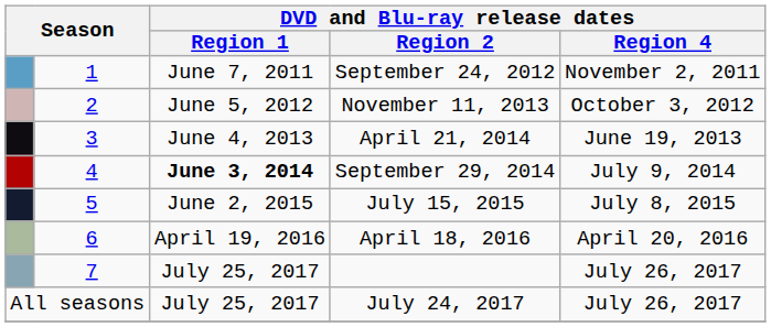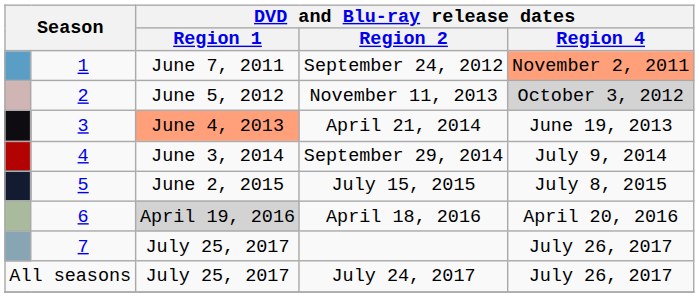September 24, 2012 | DVD and Blu-ray release dates / Region 4: no background -> lightsalmon background
November 11, 2013 | DVD and Blu-ray release dates / Region 4: no background -> lightgrey background
April 21, 2014 | DVD and Blu-ray release dates / Region 1: no background -> lightsalmon background
September 29, 2014 | DVD and Blu-ray release dates / Region 1: bold -> normal
April 18, 2016 | DVD and Blu-ray release dates / Region 1: no background -> lightgrey background
